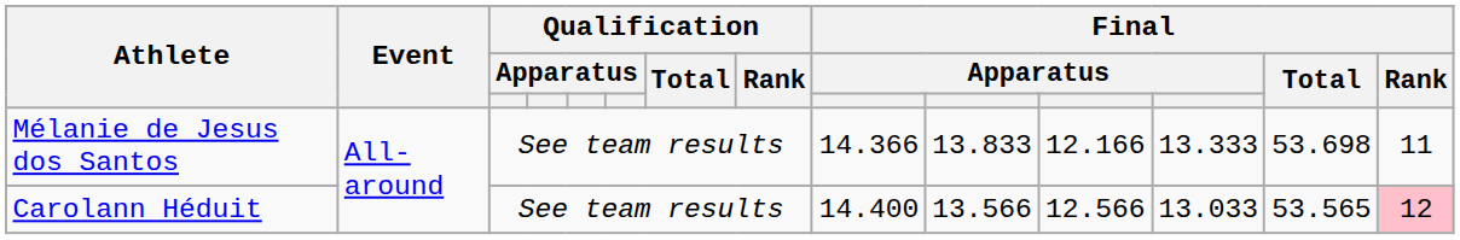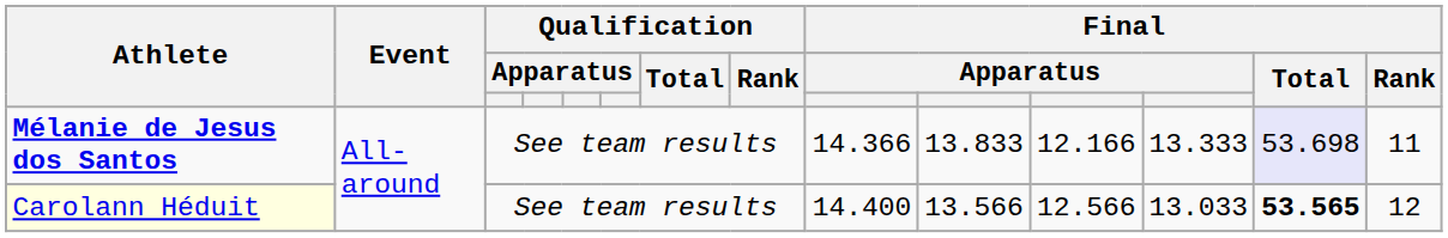row 4 | Athlete: normal -> bold
row 4 | Final / Total: no background -> lavender background
row 5 | Athlete: no background -> lightyellow background
row 5 | Final / Total: normal -> bold
row 5 | Final / Rank: pink background -> no background
